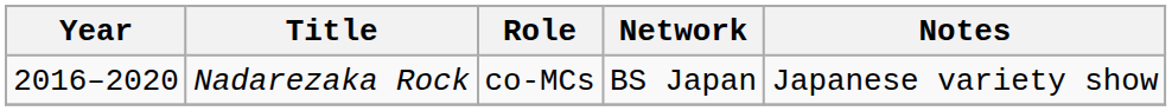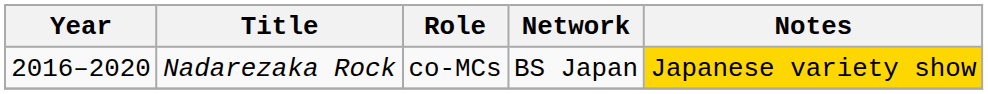Nadarezaka Rock | Notes: no background -> gold background
